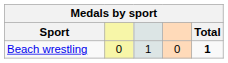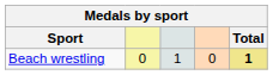Beach wrestling | Total: no background -> khaki background
